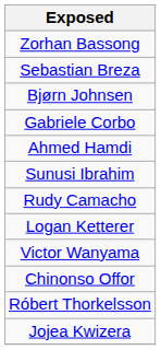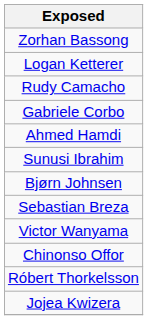row 3 | column 1: Sebastian Breza -> Logan Ketterer
row 4 | column 1: Bjørn Johnsen -> Rudy Camacho
row 8 | column 1: Rudy Camacho -> Bjørn Johnsen
row 9 | column 1: Logan Ketterer -> Sebastian Breza
